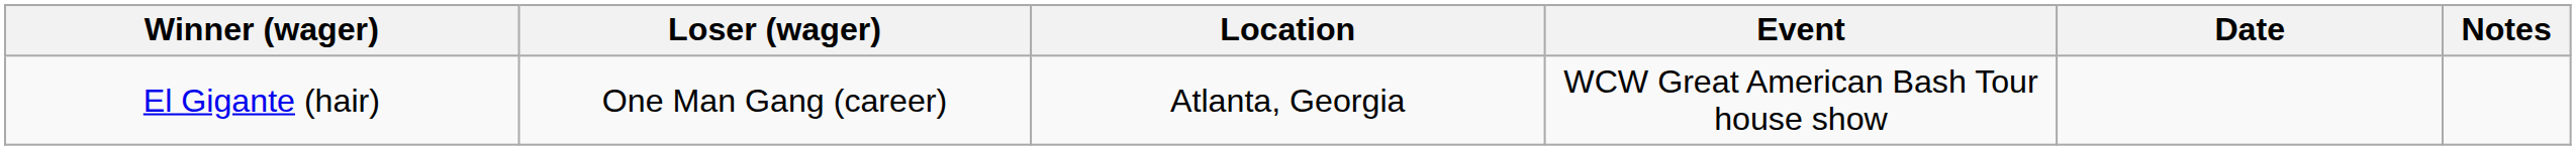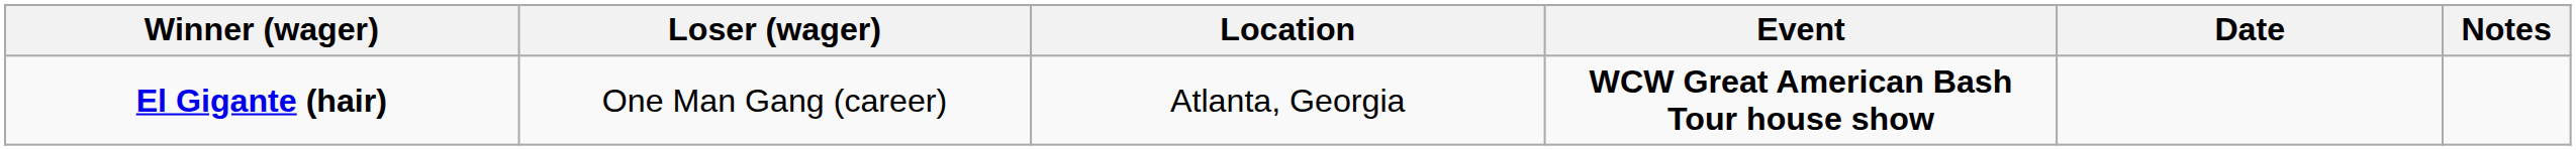row 2 | Winner (wager): normal -> bold
row 2 | Event: normal -> bold
